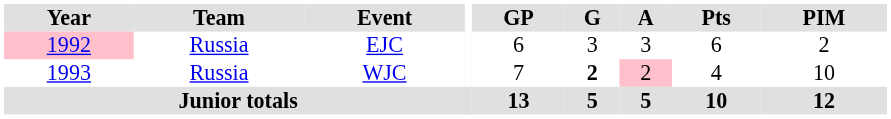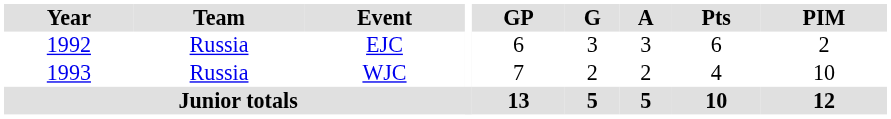EJC | Year: pink background -> no background
WJC | G: bold -> normal
WJC | A: pink background -> no background
